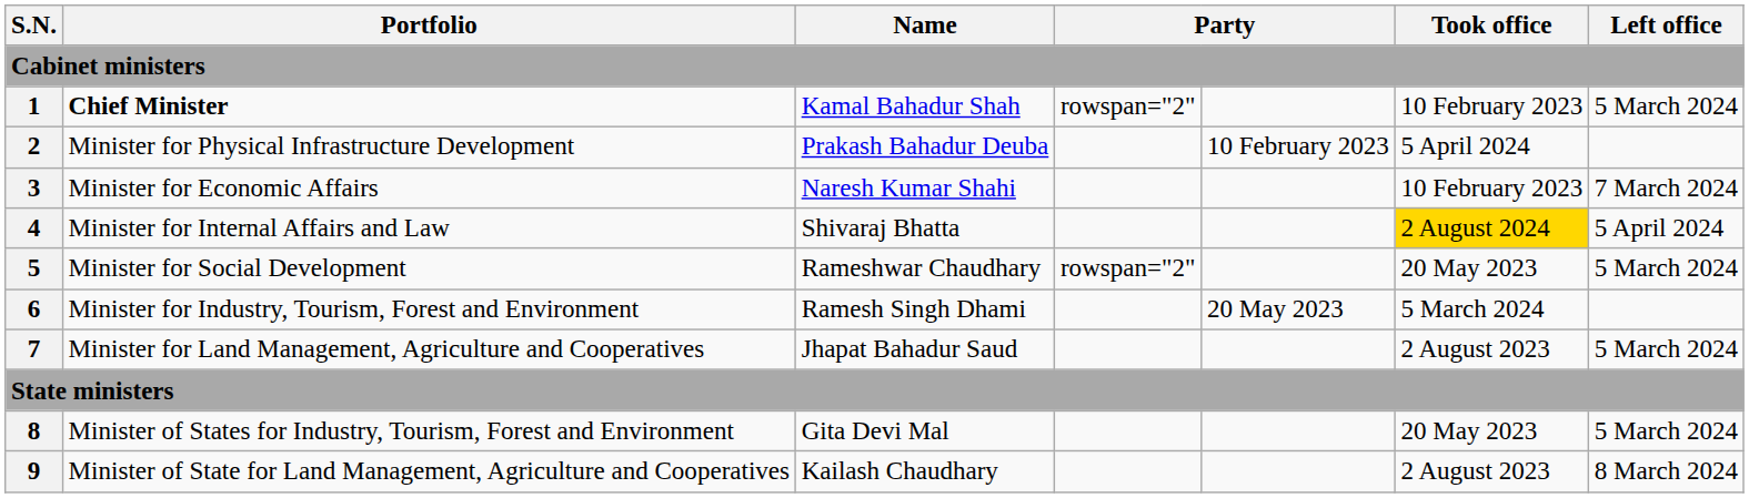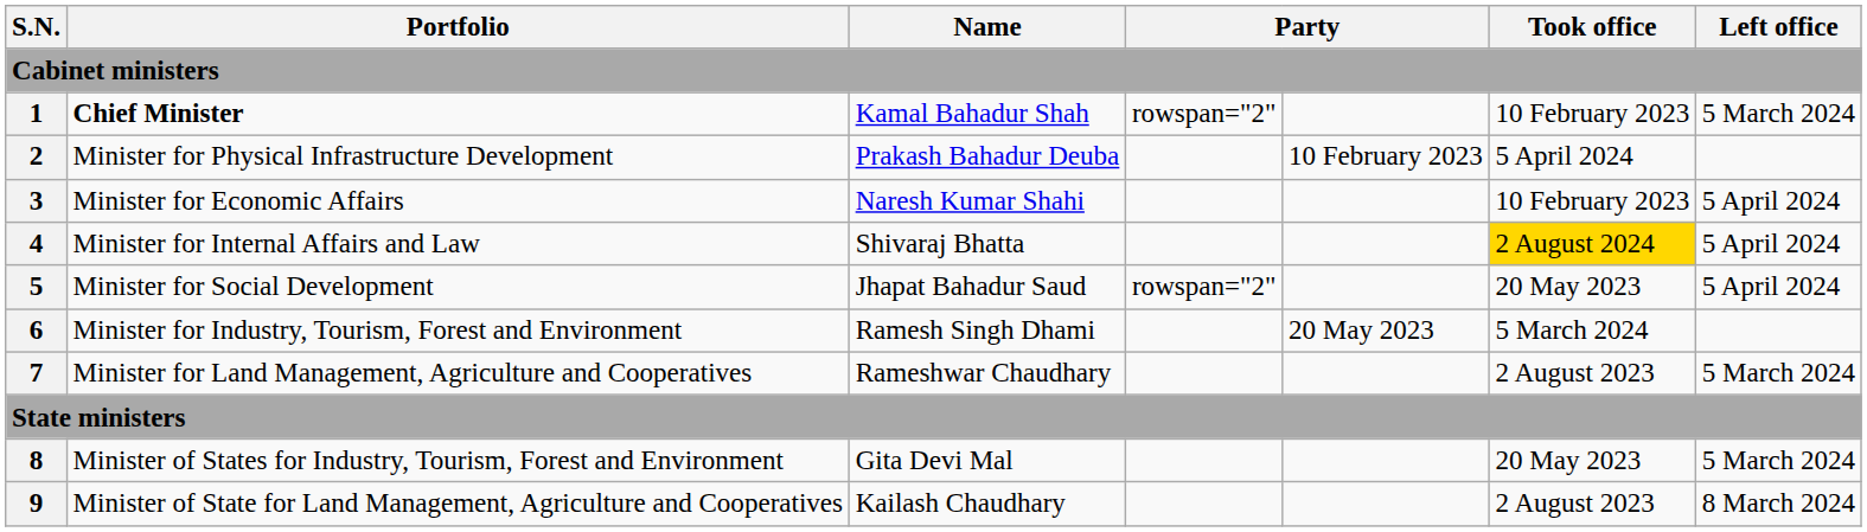Minister for Economic Affairs | Left office: 7 March 2024 -> 5 April 2024
Minister for Social Development | Name: Rameshwar Chaudhary -> Jhapat Bahadur Saud
Minister for Social Development | Left office: 5 March 2024 -> 5 April 2024
Minister for Land Management, Agriculture and Cooperatives | Name: Jhapat Bahadur Saud -> Rameshwar Chaudhary
